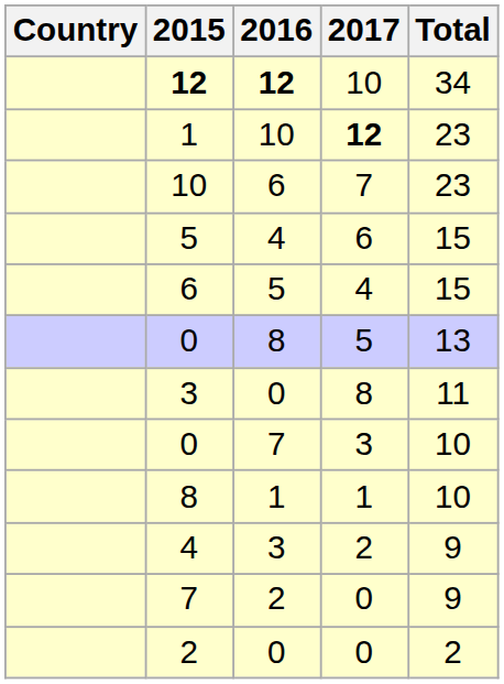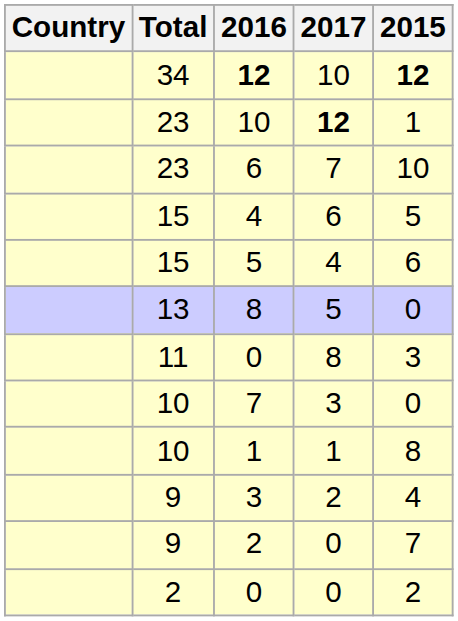columns swapped: 2015 <-> Total
